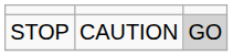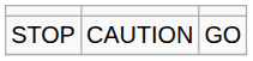STOP | column 3: lightgrey background -> no background
